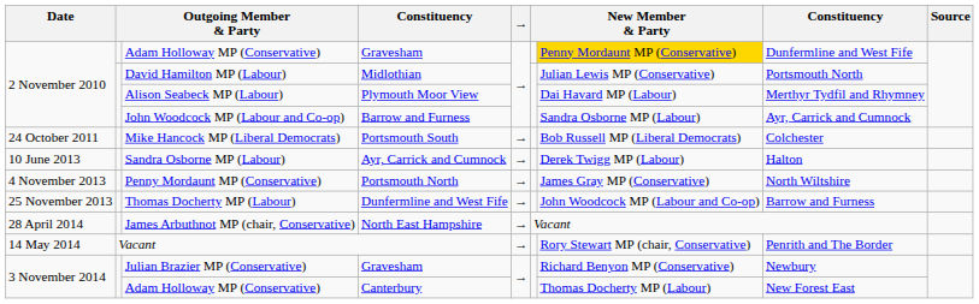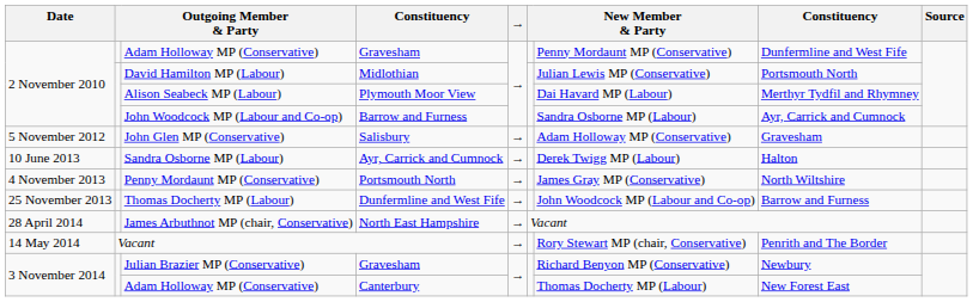2 November 2010 / Adam Holloway MP (Conservative) | column 7: gold background -> no background
- row: 24 October 2011 | Mike Hancock MP (Liberal Democrats) | Portsmouth South | → | Bob Russell MP (Liberal Democrats) | Colchester
+ row: 5 November 2012 | John Glen MP (Conservative) | Salisbury | → | Adam Holloway MP (Conservative) | Gravesham
